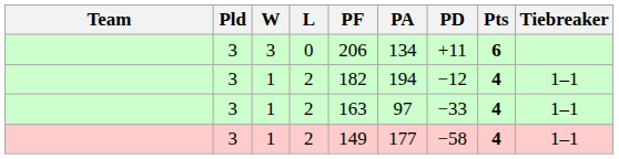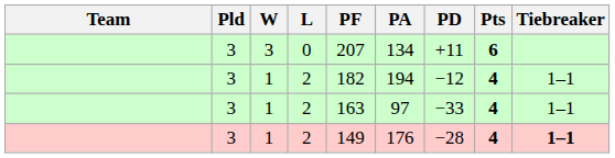row 2 | PF: 206 -> 207
row 5 | PA: 177 -> 176
row 5 | PD: −58 -> −28
row 5 | Tiebreaker: normal -> bold
